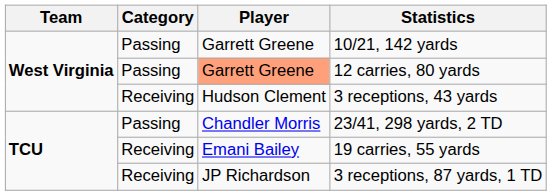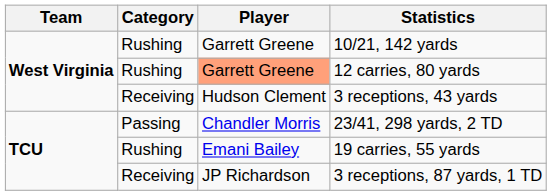10/21, 142 yards | Category: Passing -> Rushing
12 carries, 80 yards | Category: Passing -> Rushing
19 carries, 55 yards | Category: Receiving -> Rushing
